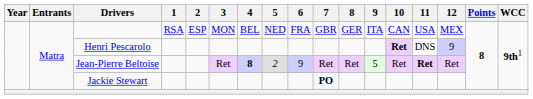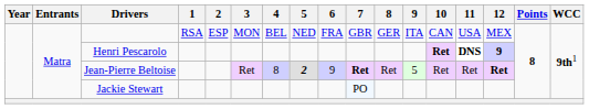Henri Pescarolo | 11: normal -> bold
Henri Pescarolo | 12: normal -> bold
Jean-Pierre Beltoise | 4: bold -> normal
Jean-Pierre Beltoise | 5: normal -> bold
Jean-Pierre Beltoise | 7: normal -> bold
Jean-Pierre Beltoise | 11: bold -> normal
Jean-Pierre Beltoise | 12: normal -> bold
Jackie Stewart | 7: bold -> normal
